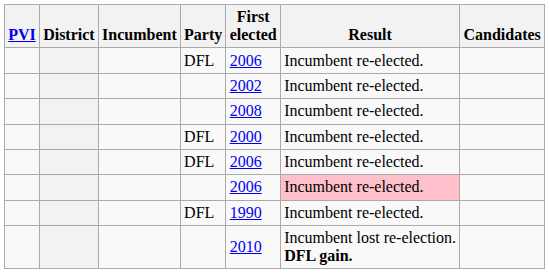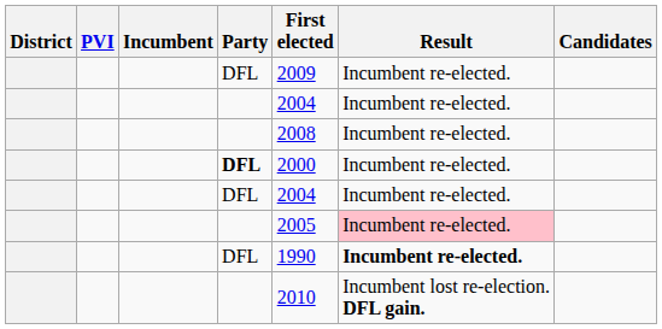columns swapped: District <-> PVI
row 2 | First elected: 2006 -> 2009
row 3 | First elected: 2002 -> 2004
row 5 | Party: normal -> bold
row 6 | First elected: 2006 -> 2004
row 7 | First elected: 2006 -> 2005
row 8 | Result: normal -> bold
